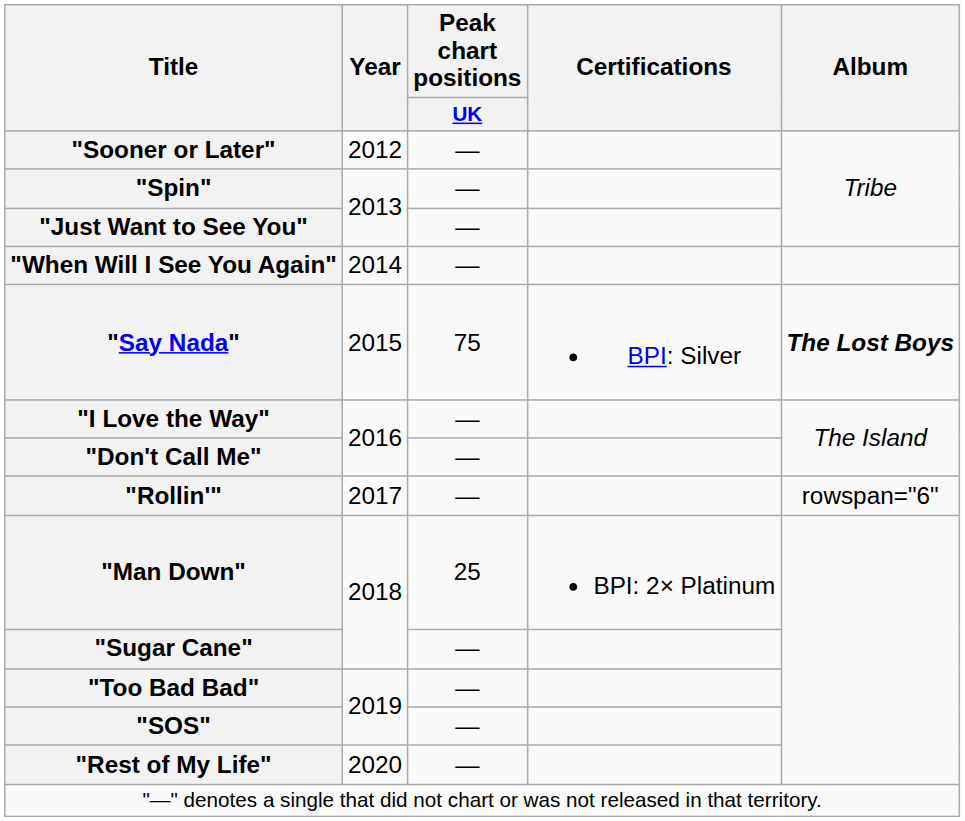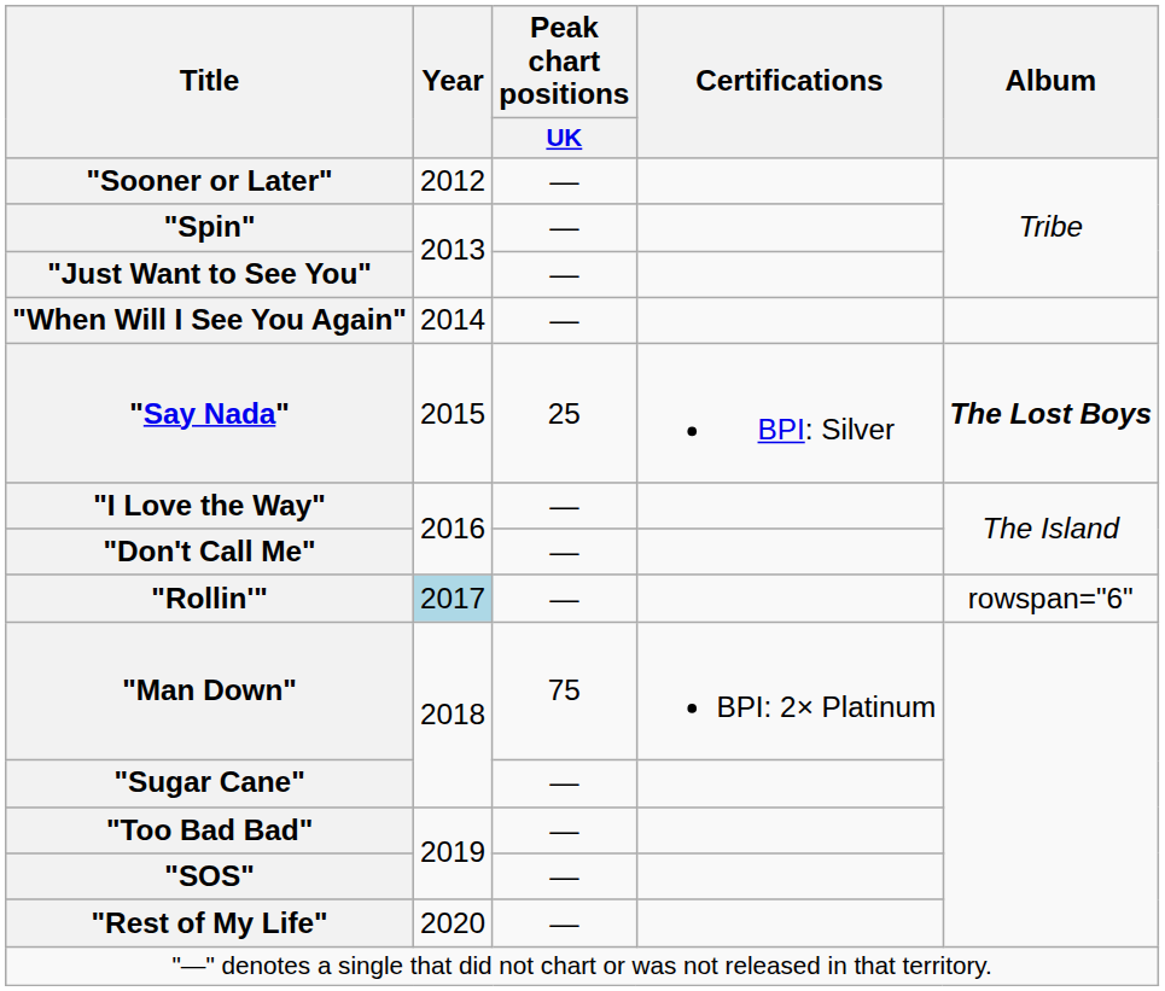"Say Nada" | Peak chart positions / UK: 75 -> 25
"Rollin'" | Year: no background -> lightblue background
"Man Down" | Peak chart positions / UK: 25 -> 75
